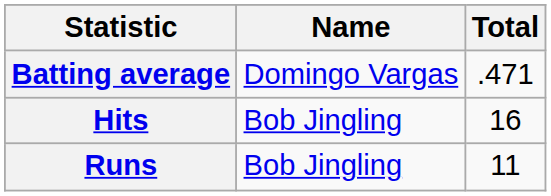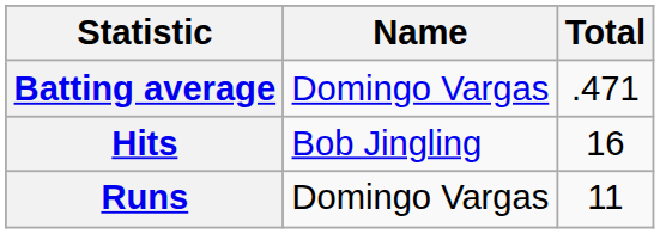Runs | Name: Bob Jingling -> Domingo Vargas
